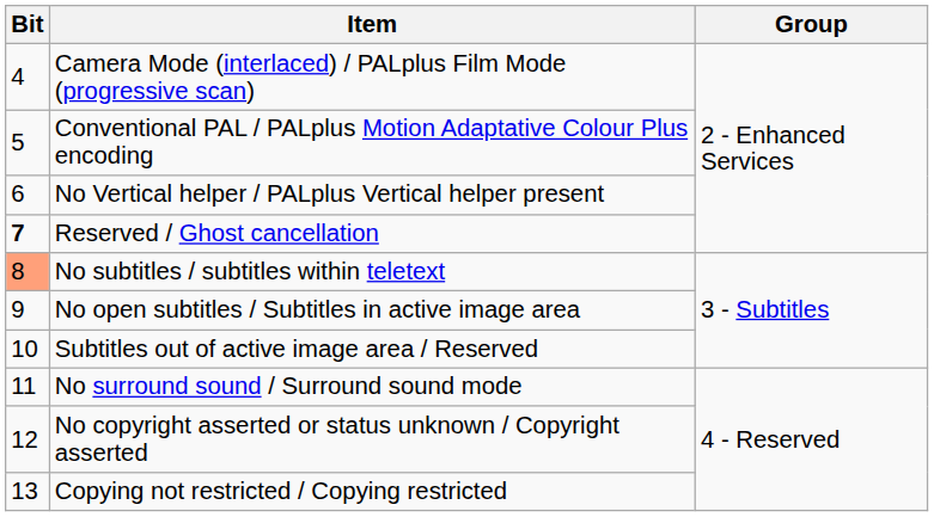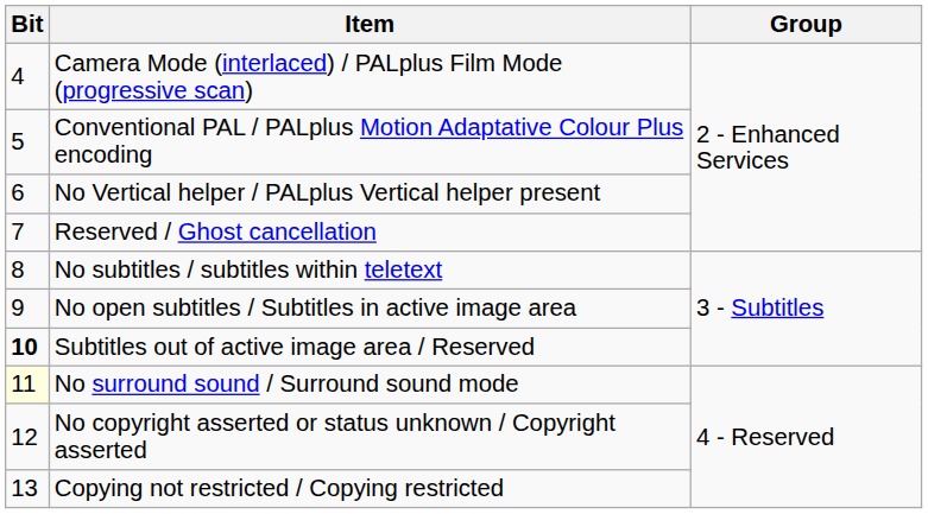Reserved / Ghost cancellation | Bit: bold -> normal
No subtitles / subtitles within teletext | Bit: lightsalmon background -> no background
Subtitles out of active image area / Reserved | Bit: normal -> bold
No surround sound / Surround sound mode | Bit: no background -> lightyellow background
